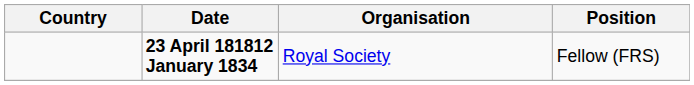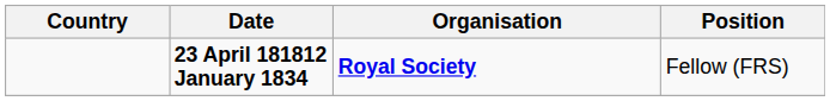23 April 181812 January 1834 | Organisation: normal -> bold
